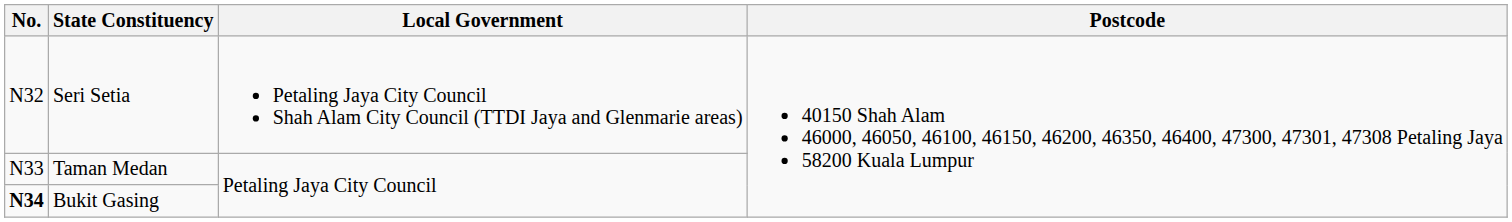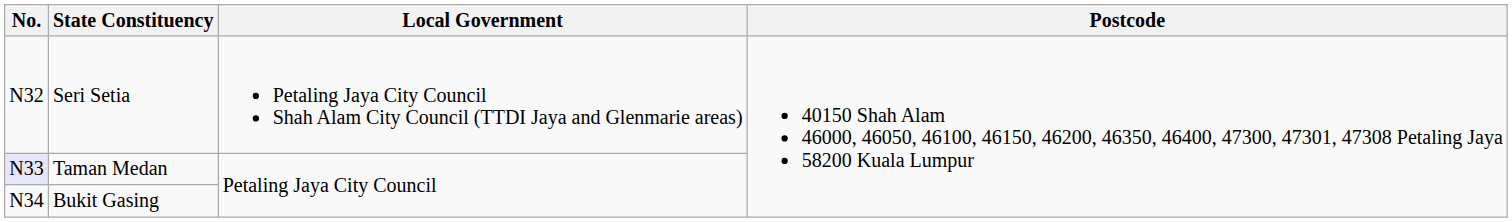Taman Medan | No.: no background -> lavender background
Bukit Gasing | No.: bold -> normal
